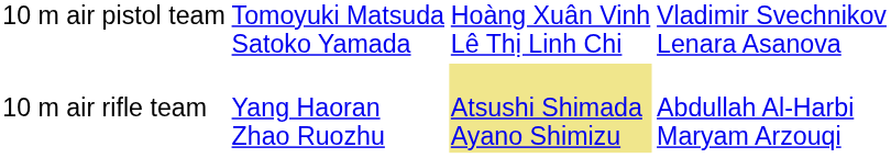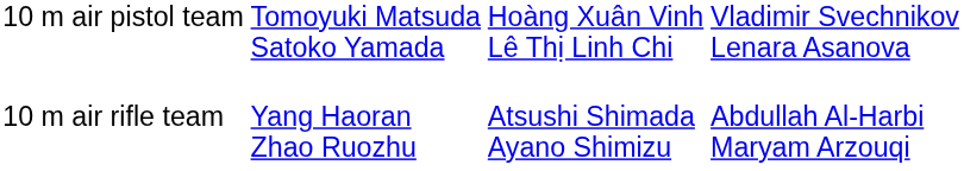10 m air rifle team | column 3: khaki background -> no background
